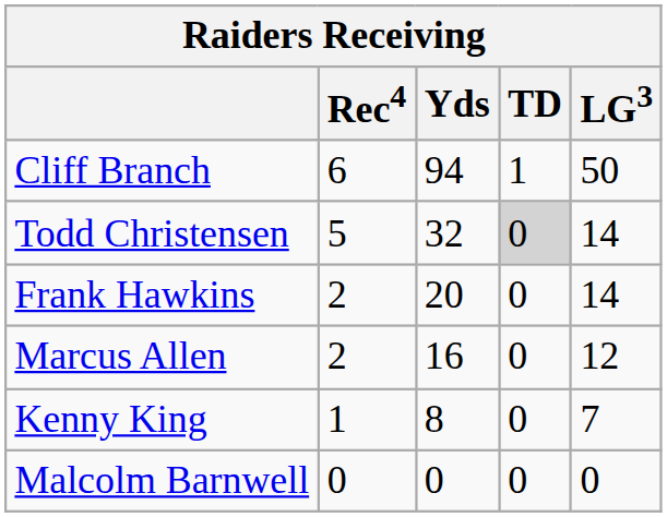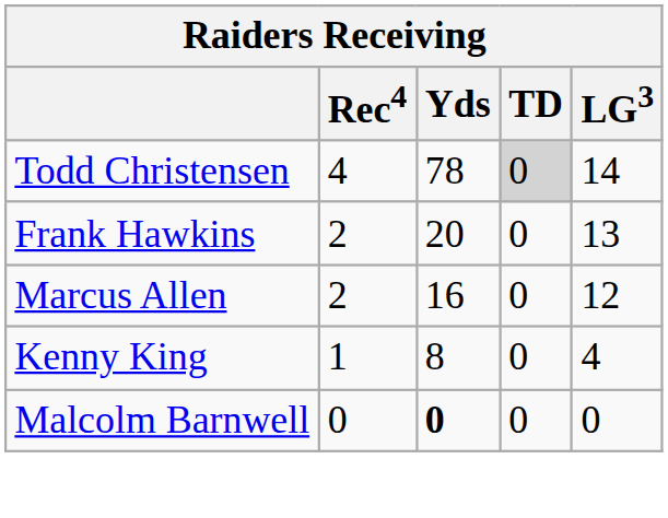- row: Cliff Branch | 6 | 94 | 1 | 50
Todd Christensen | Rec4: 5 -> 4
Todd Christensen | Yds: 32 -> 78
Frank Hawkins | LG3: 14 -> 13
Kenny King | LG3: 7 -> 4
Malcolm Barnwell | Yds: normal -> bold
